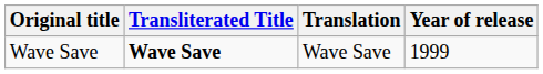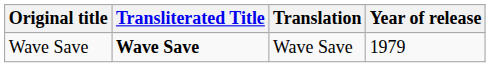row 2 | Year of release: 1999 -> 1979
